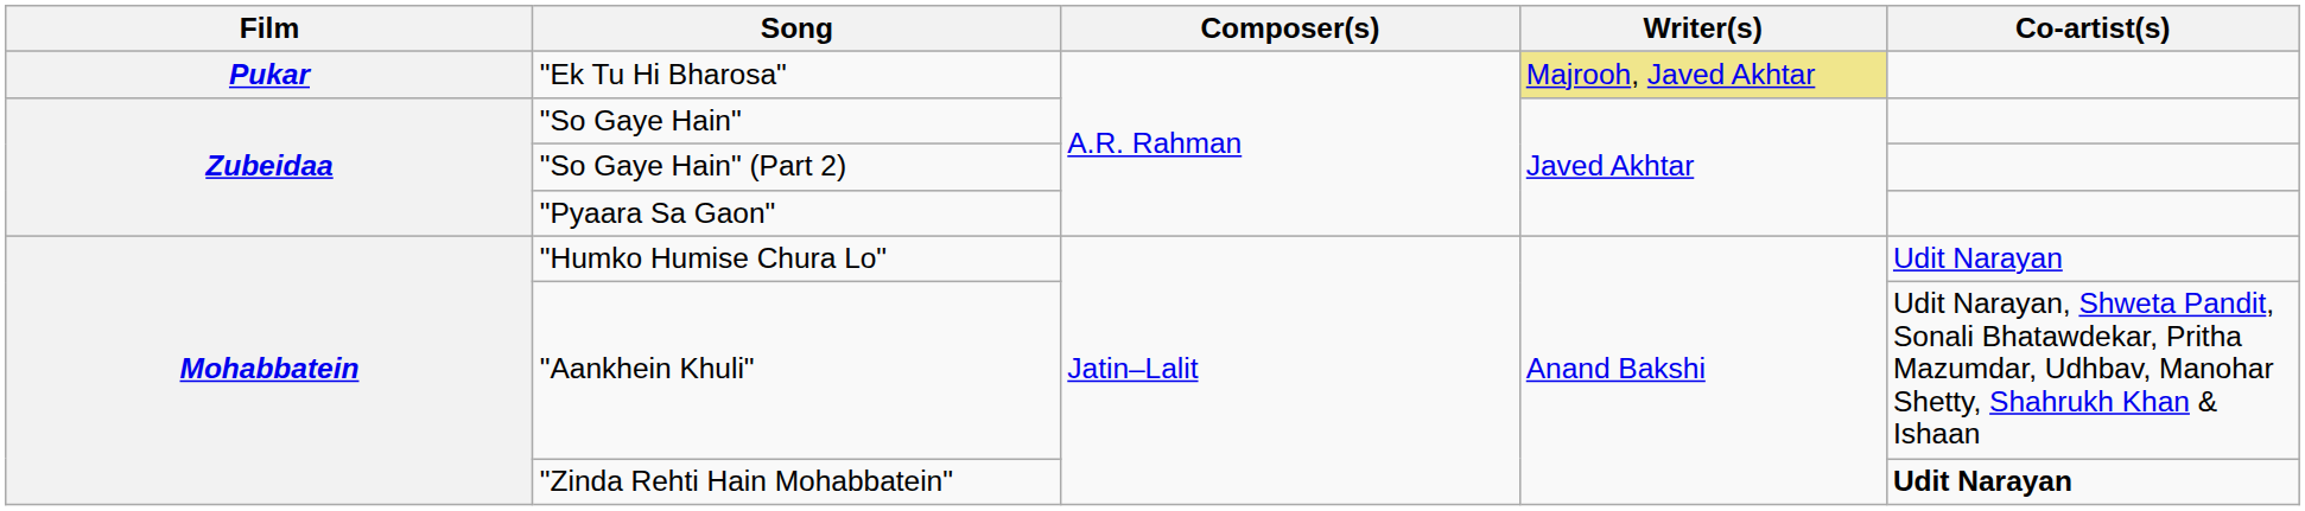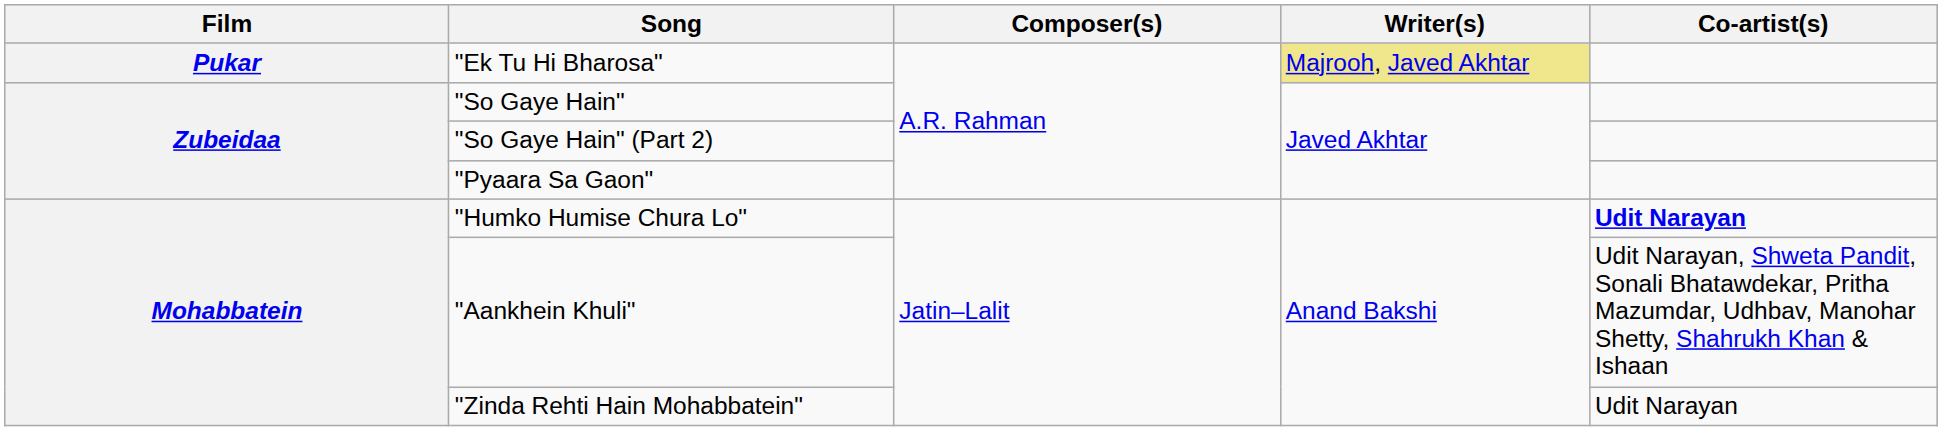"Humko Humise Chura Lo" | Co-artist(s): normal -> bold
"Zinda Rehti Hain Mohabbatein" | Co-artist(s): bold -> normal
